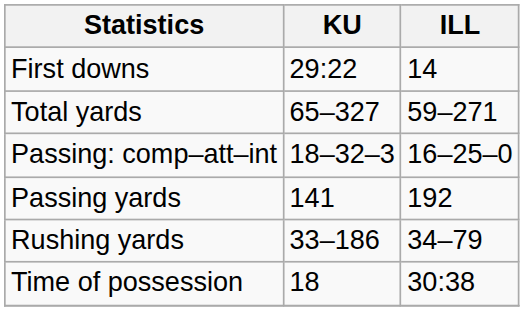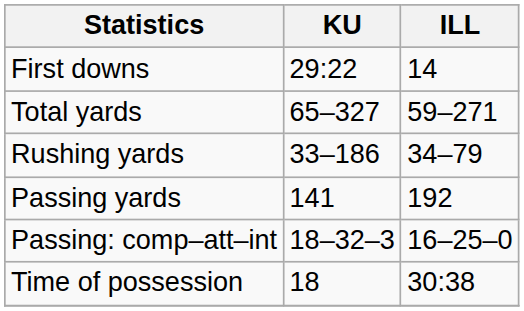rows swapped: Rushing yards <-> Passing: comp–att–int
